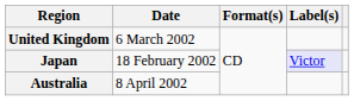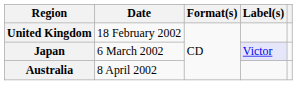United Kingdom | Date: 6 March 2002 -> 18 February 2002
Japan | Date: 18 February 2002 -> 6 March 2002
